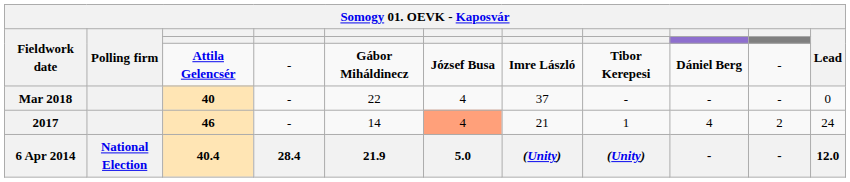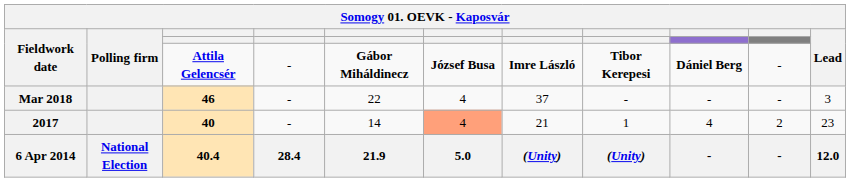Mar 2018 | column 3: 40 -> 46
Mar 2018 | Lead: 0 -> 3
2017 | column 3: 46 -> 40
2017 | Lead: 24 -> 23
